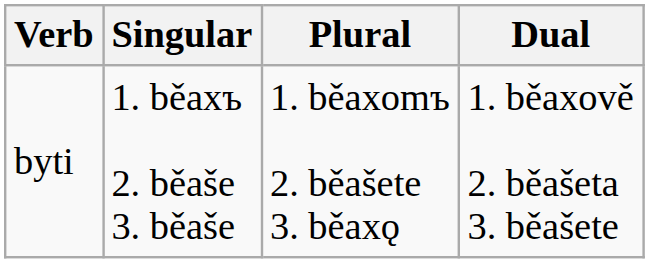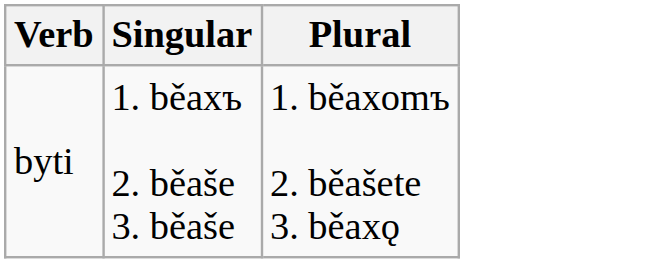- column: Dual | 1. běaxově 2. běašeta 3. běašete
